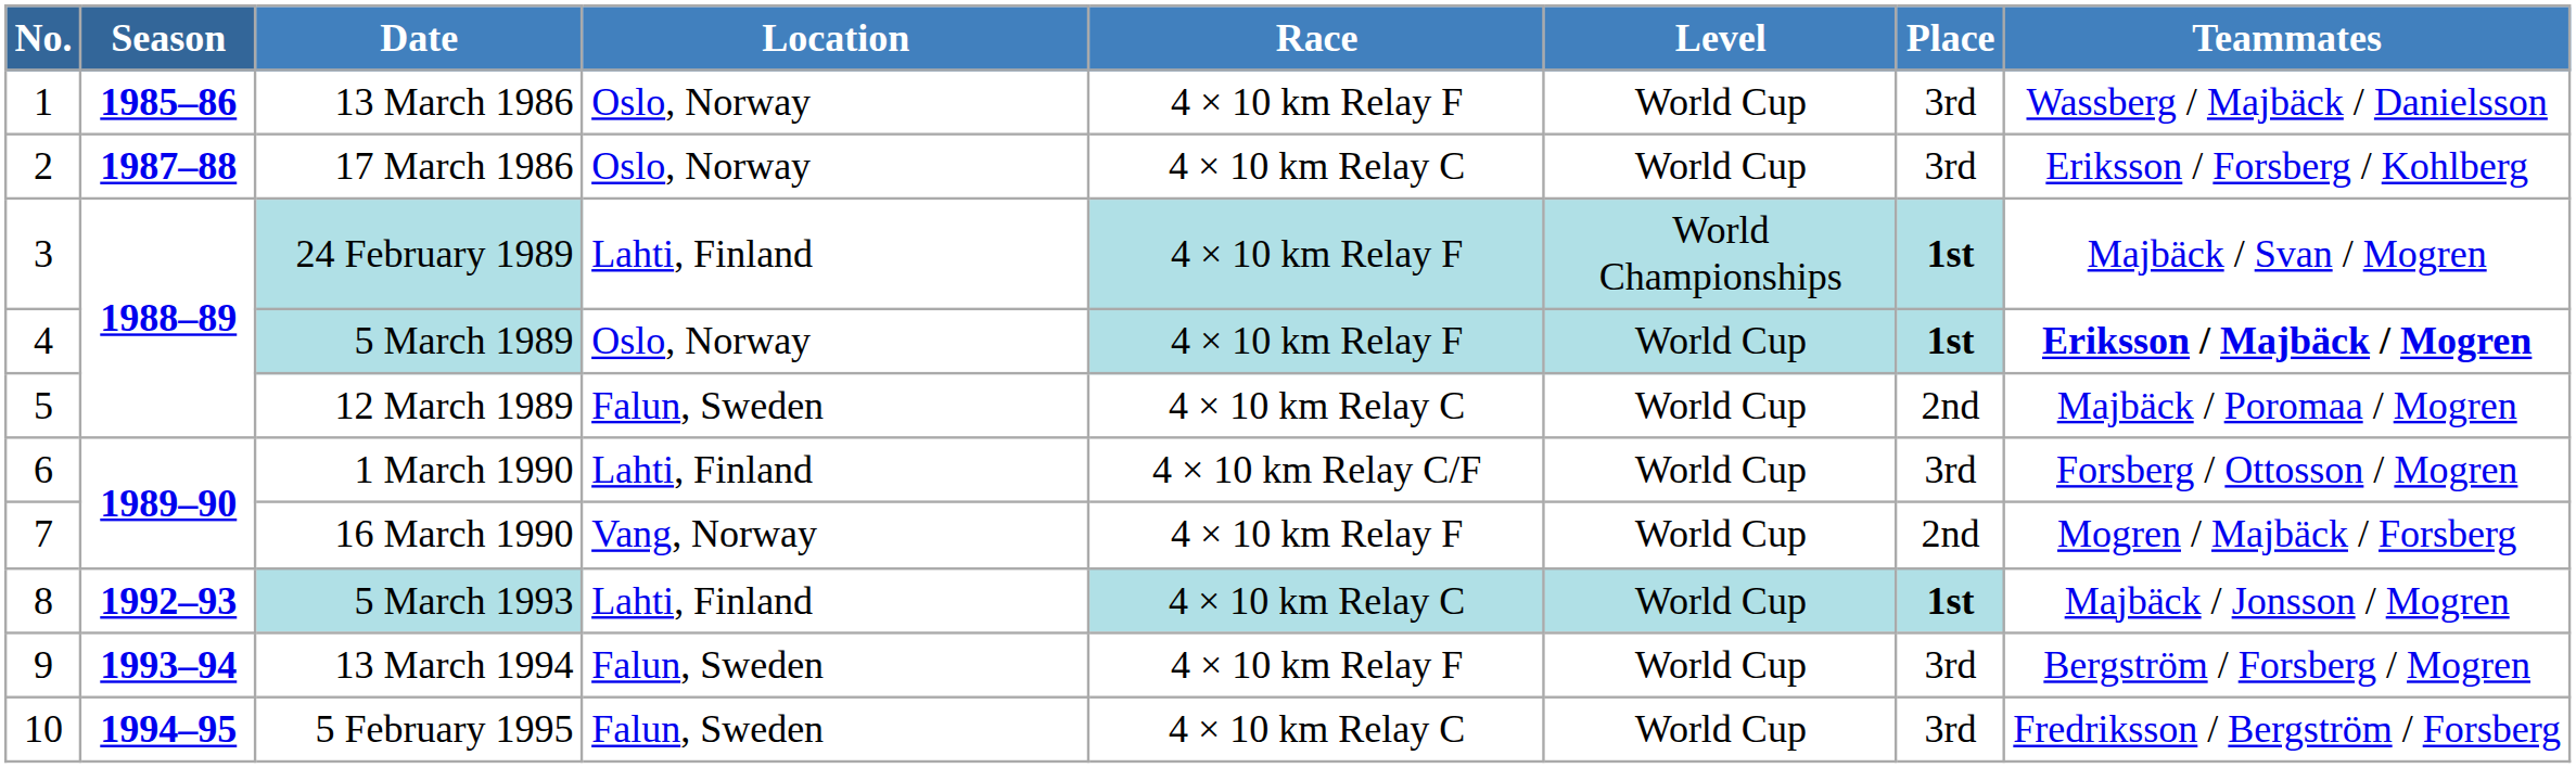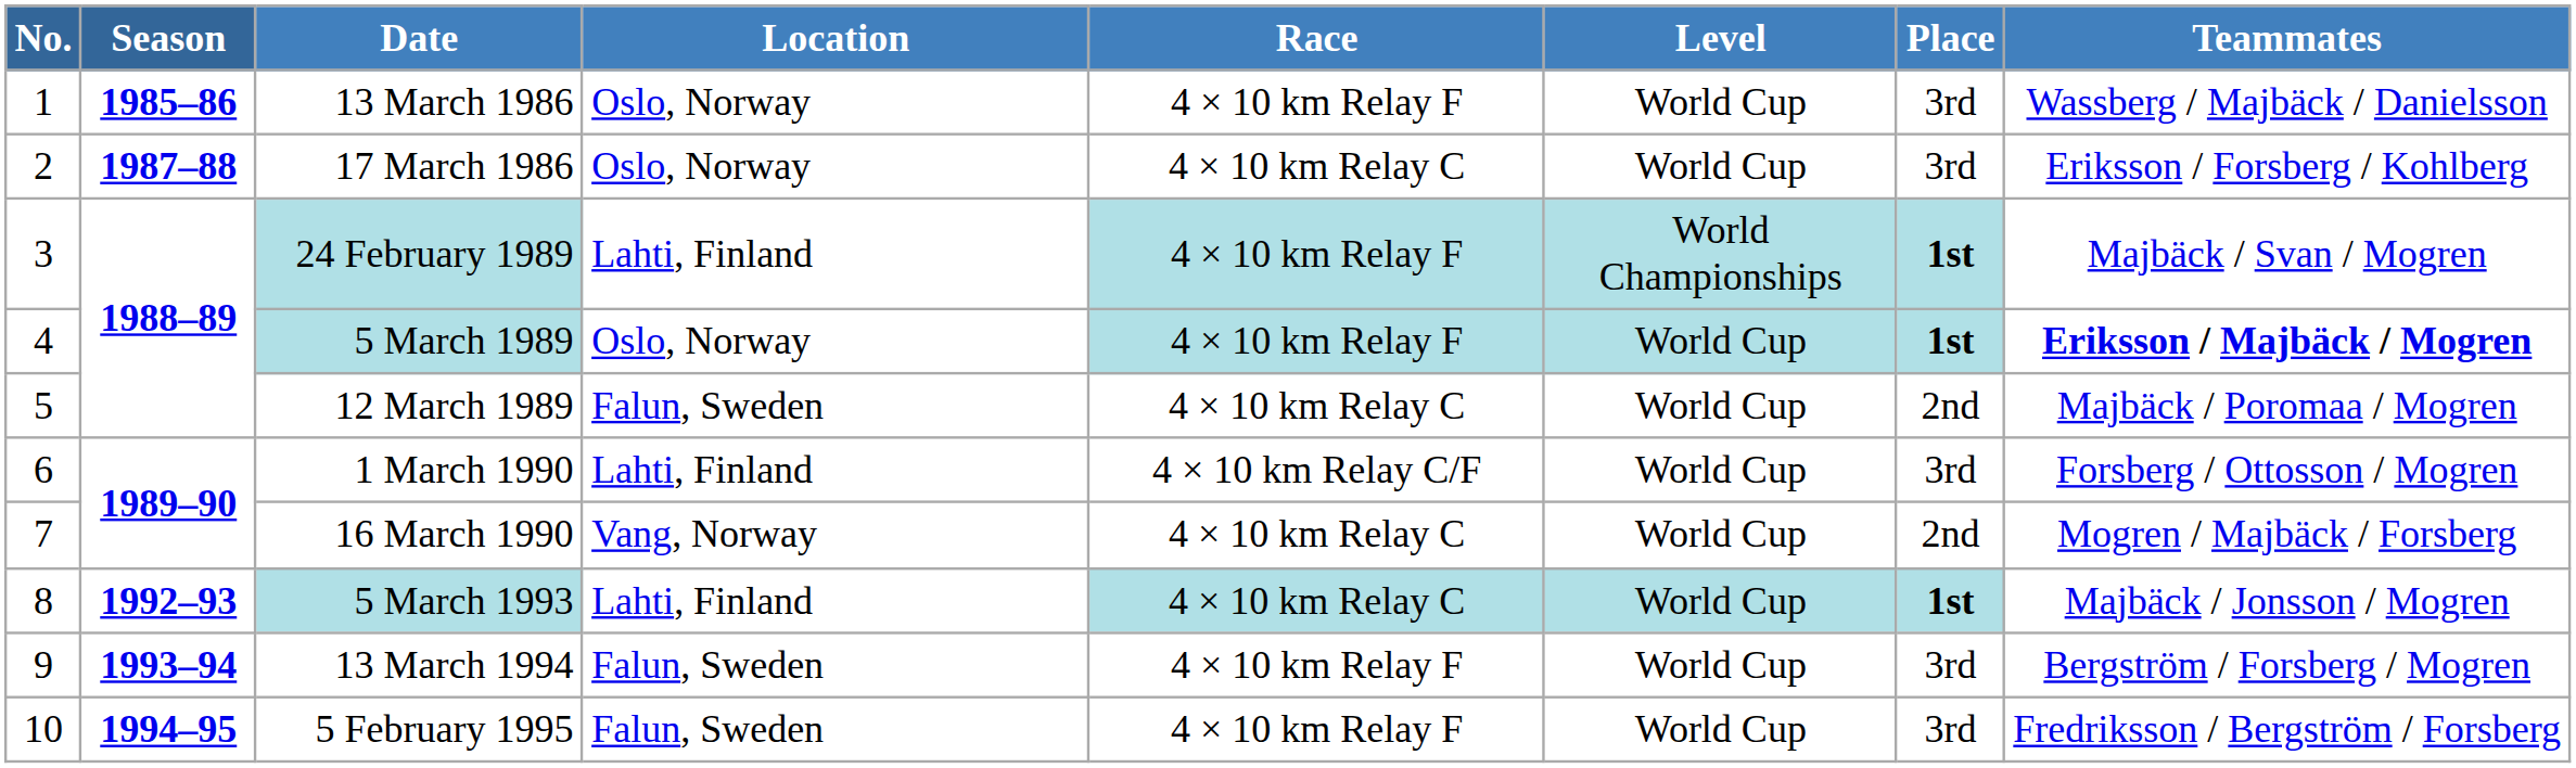16 March 1990 | Race: 4 × 10 km Relay F -> 4 × 10 km Relay C
5 February 1995 | Race: 4 × 10 km Relay C -> 4 × 10 km Relay F
